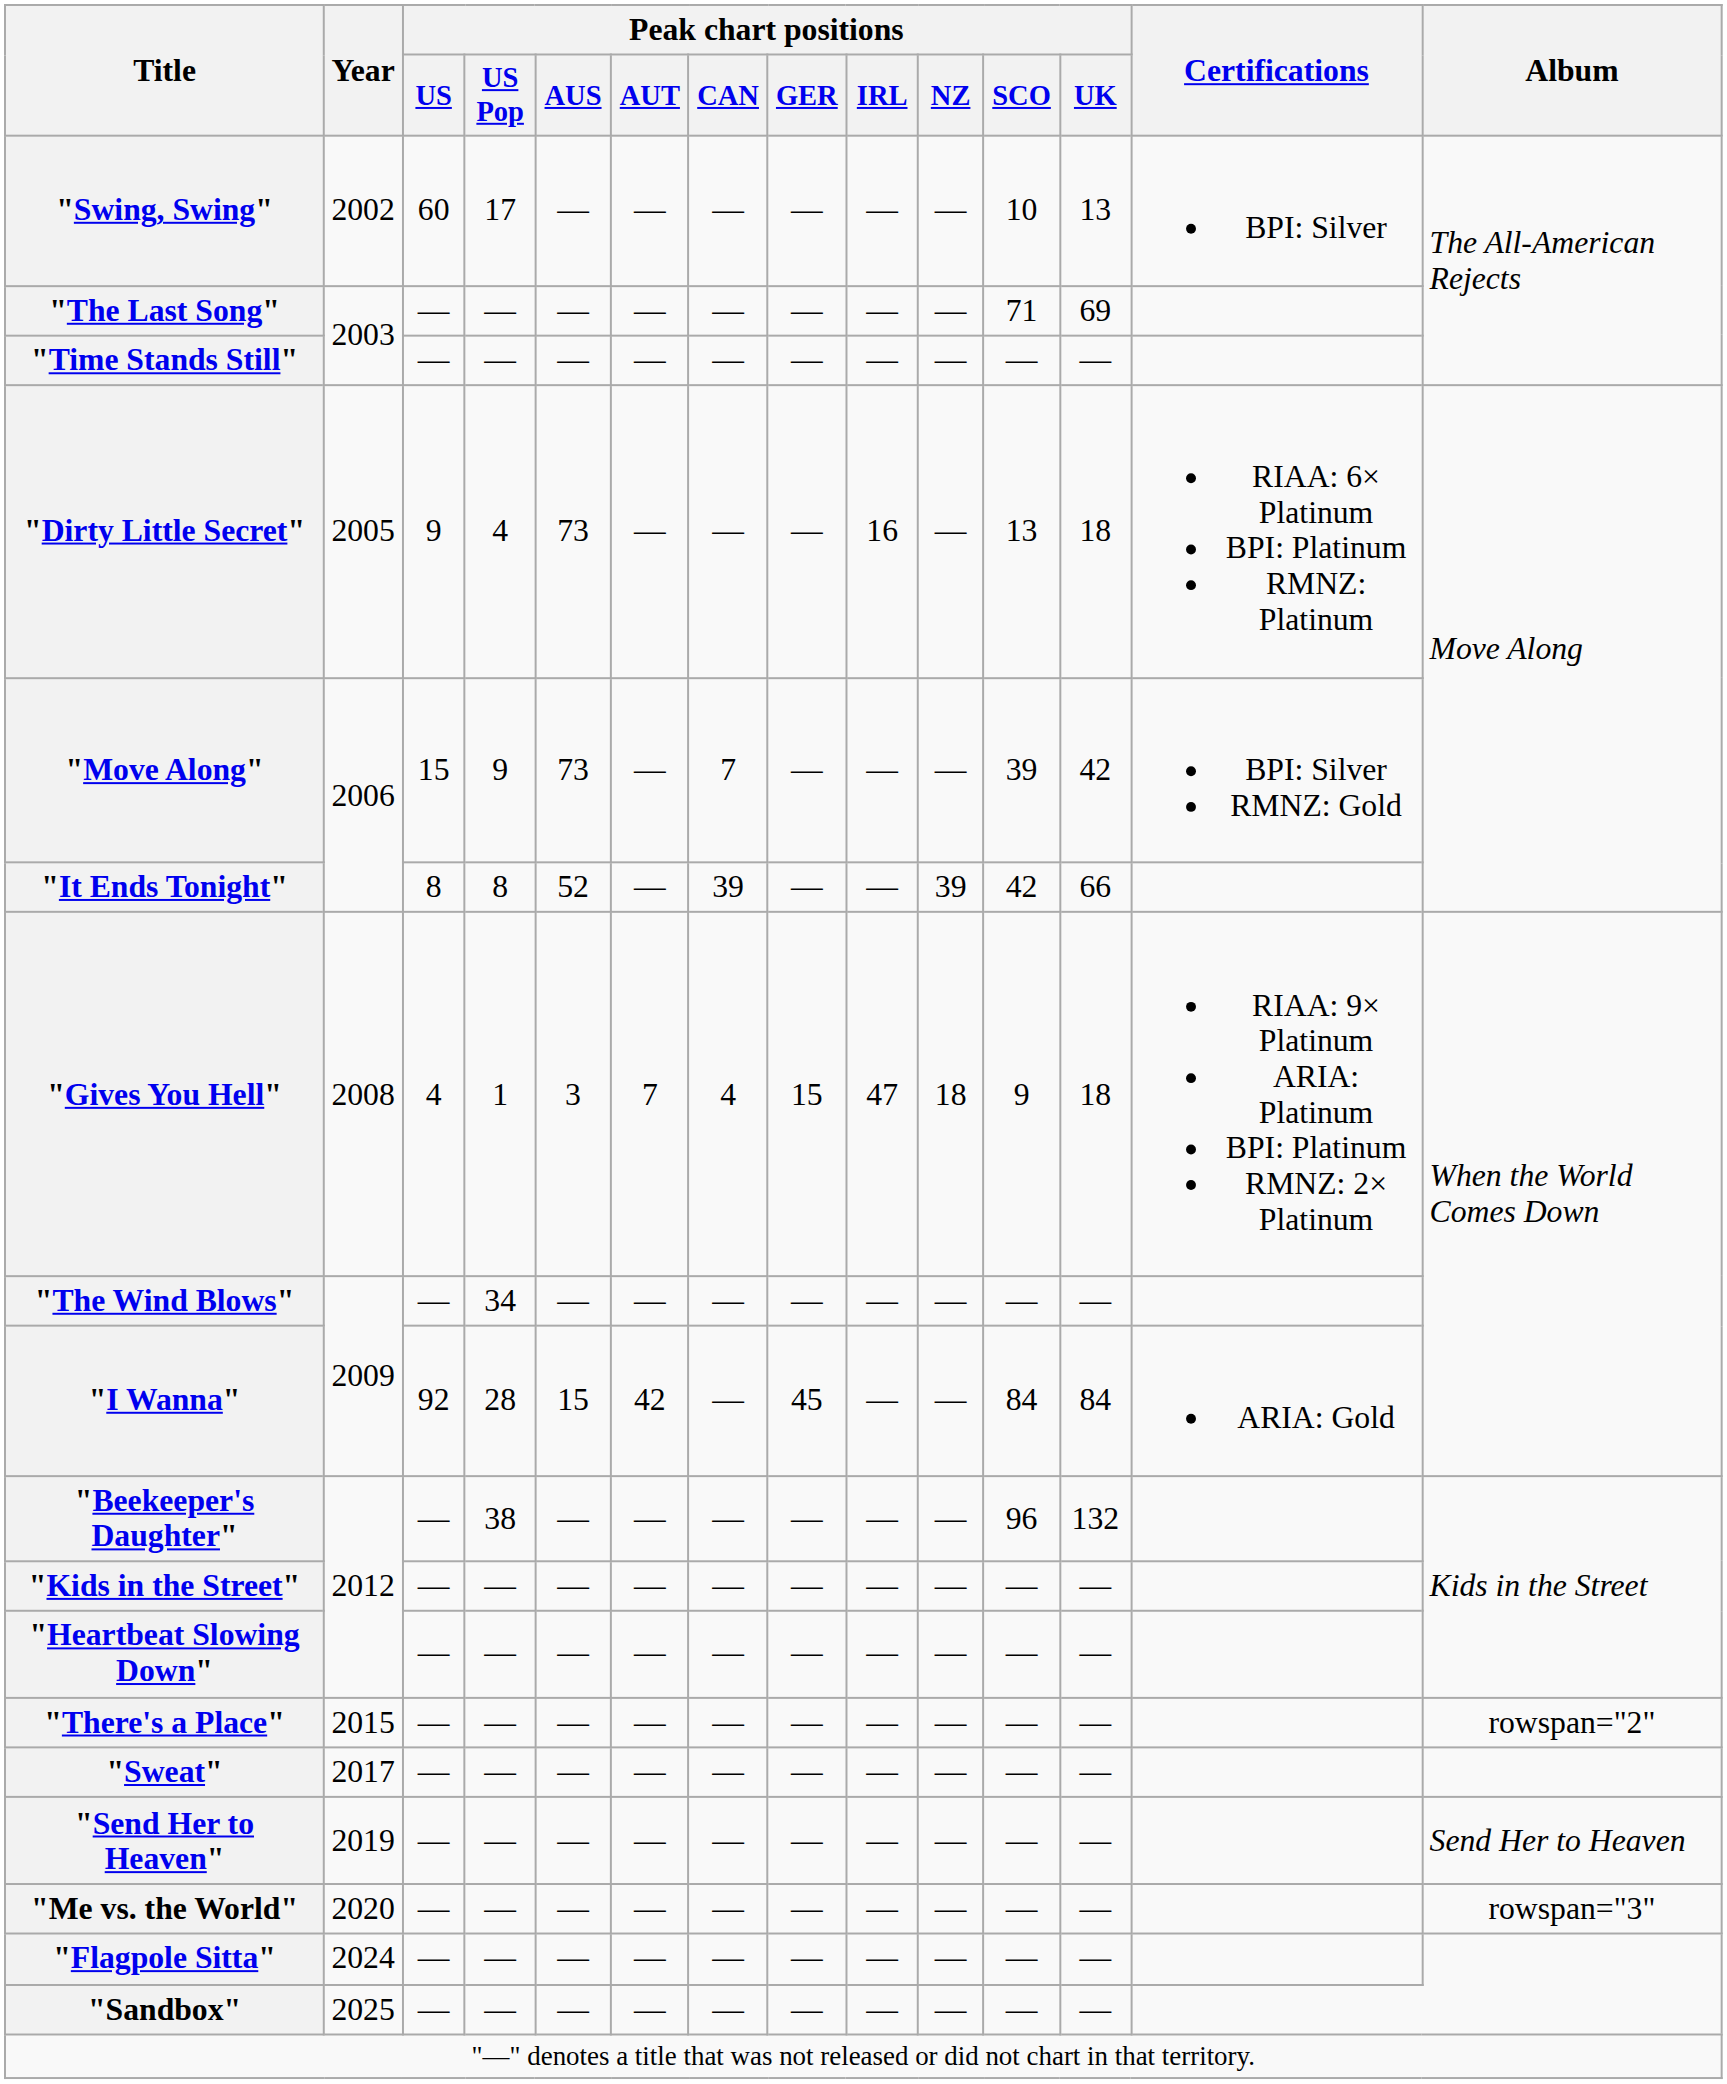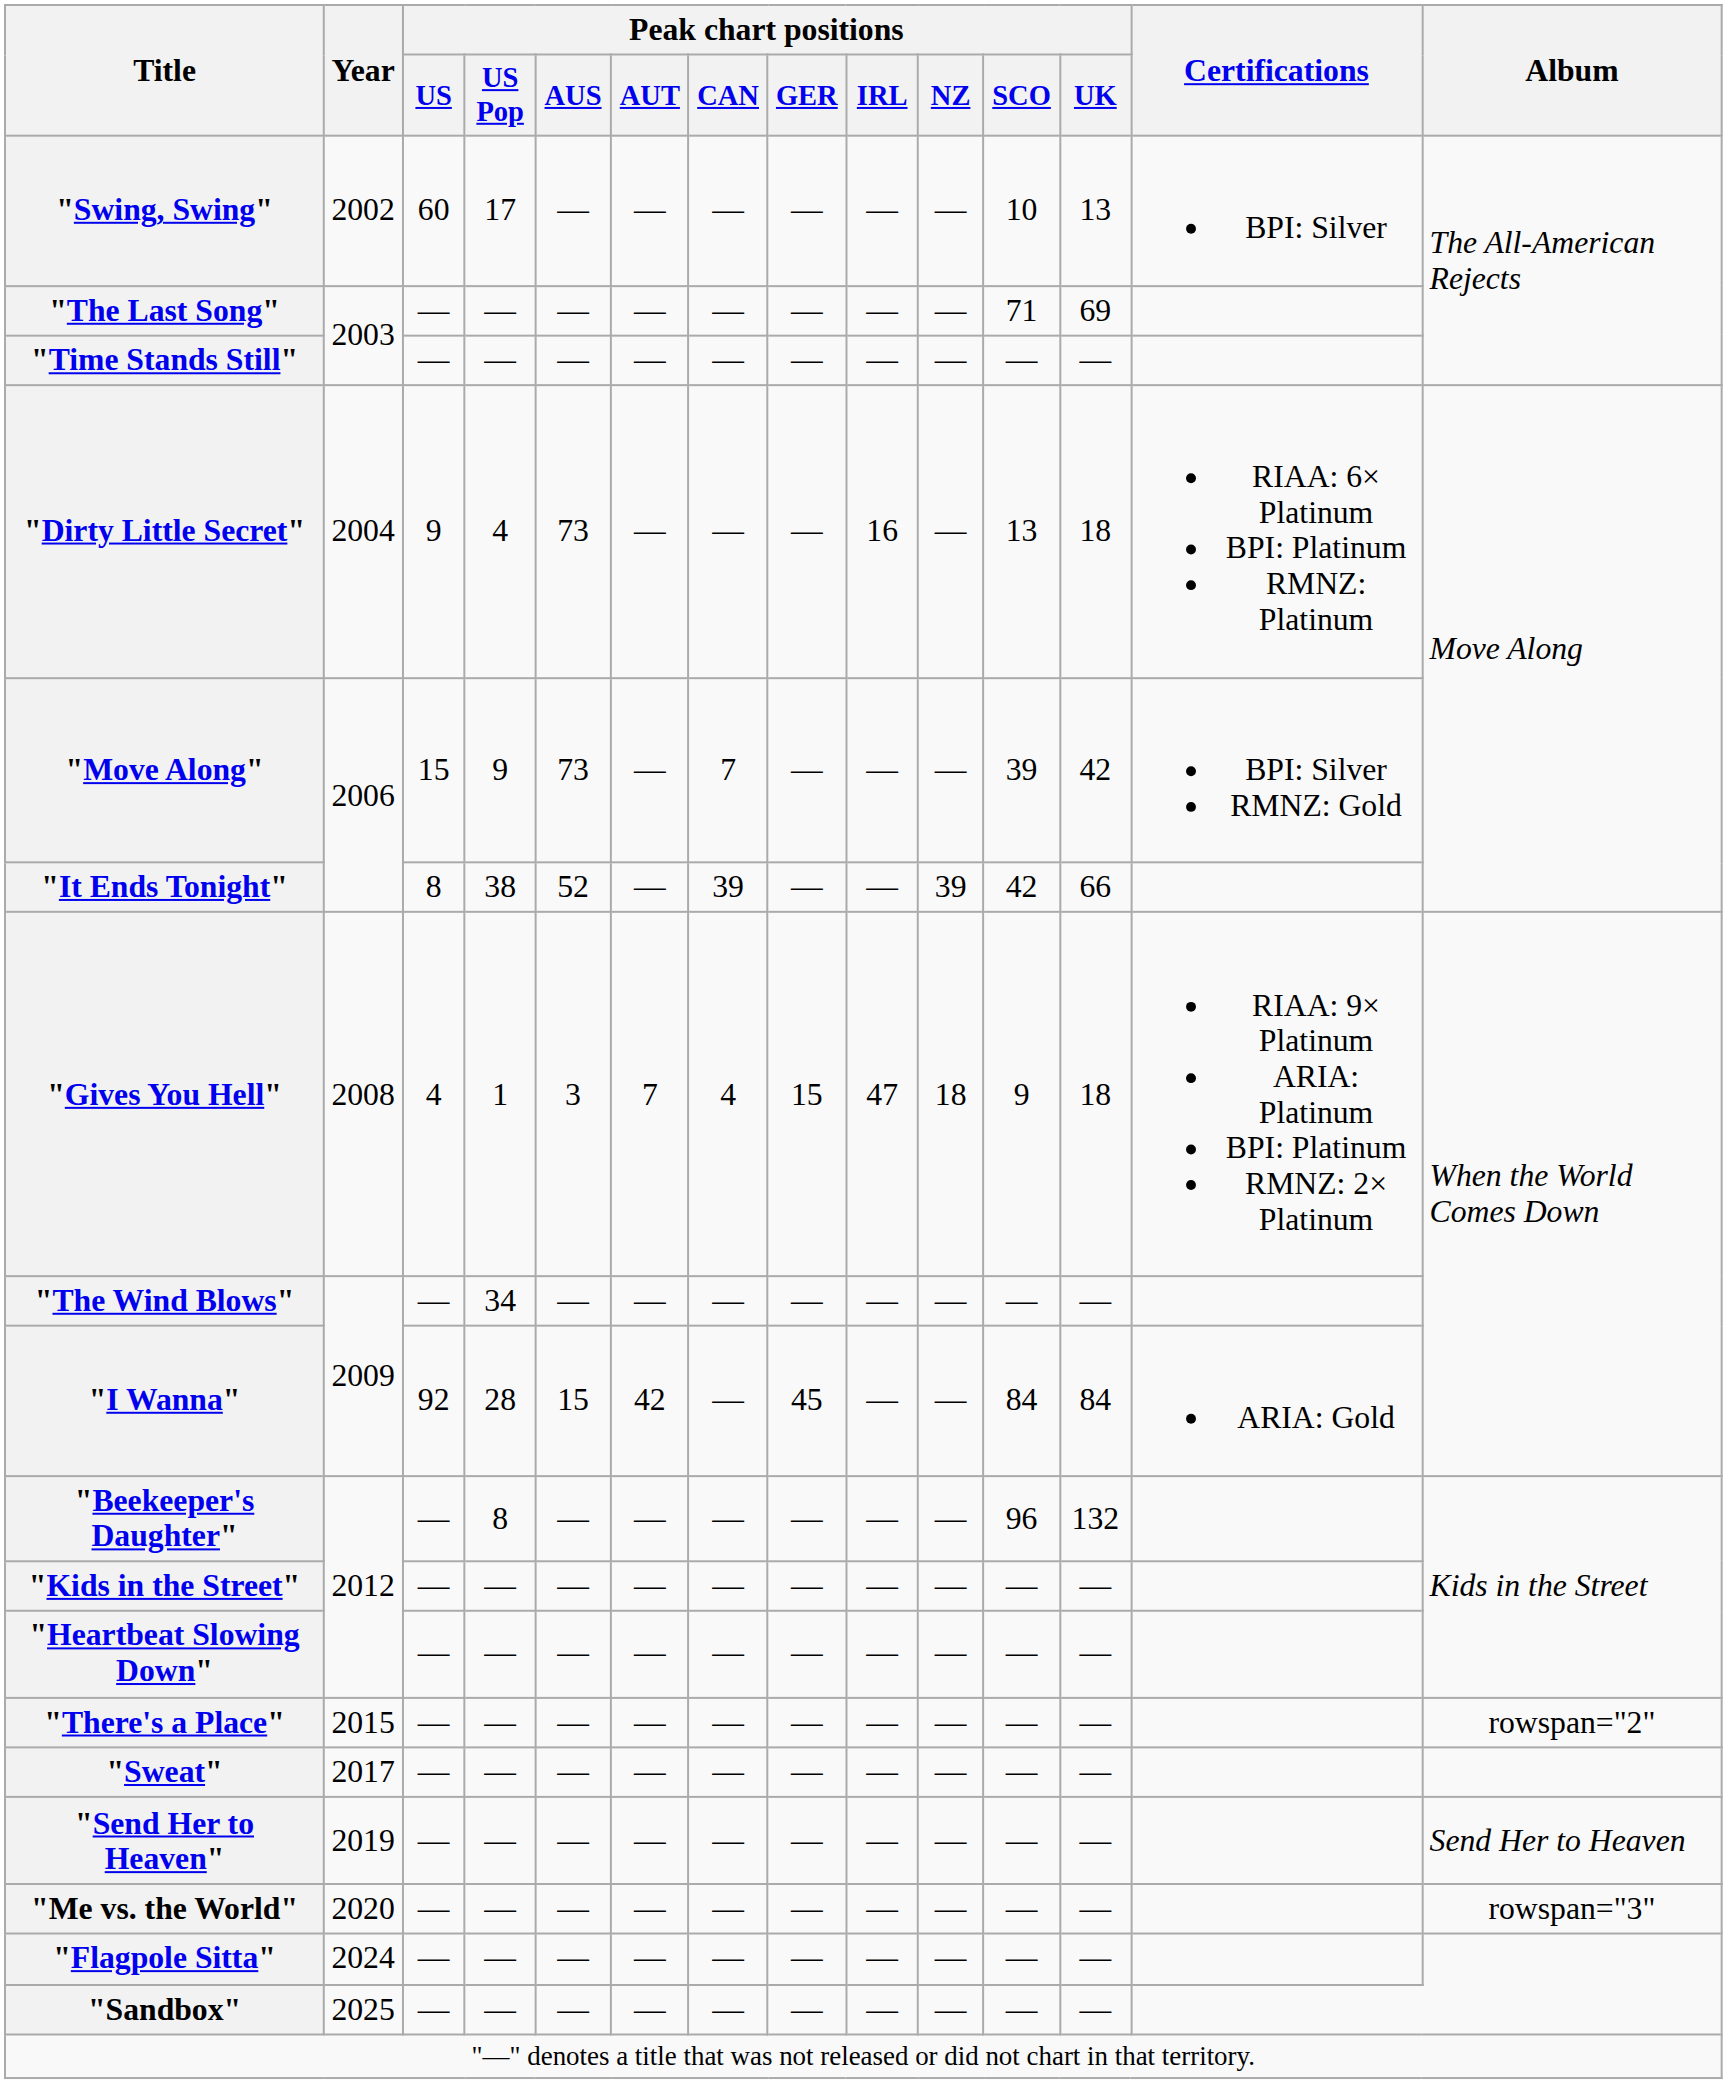"Dirty Little Secret" | Year: 2005 -> 2004
"It Ends Tonight" | Peak chart positions / US Pop: 8 -> 38
"Beekeeper's Daughter" | Peak chart positions / US Pop: 38 -> 8
